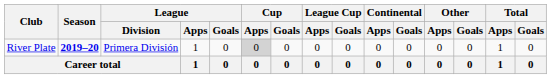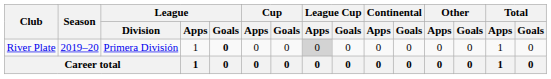River Plate | Season: bold -> normal
River Plate | League / Goals: normal -> bold
River Plate | Cup / Apps: lightgrey background -> no background
River Plate | League Cup / Apps: no background -> lightgrey background
